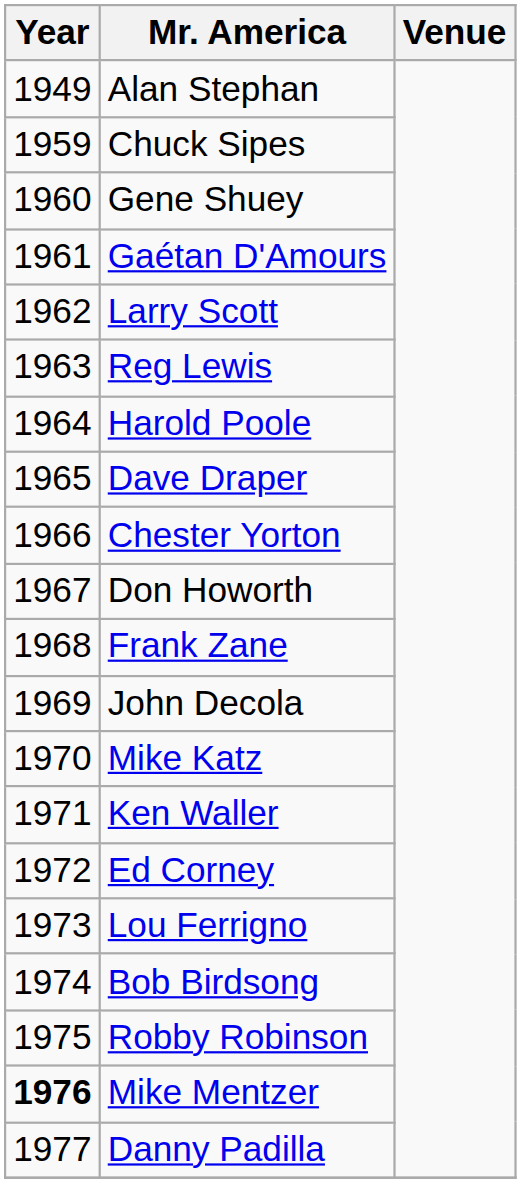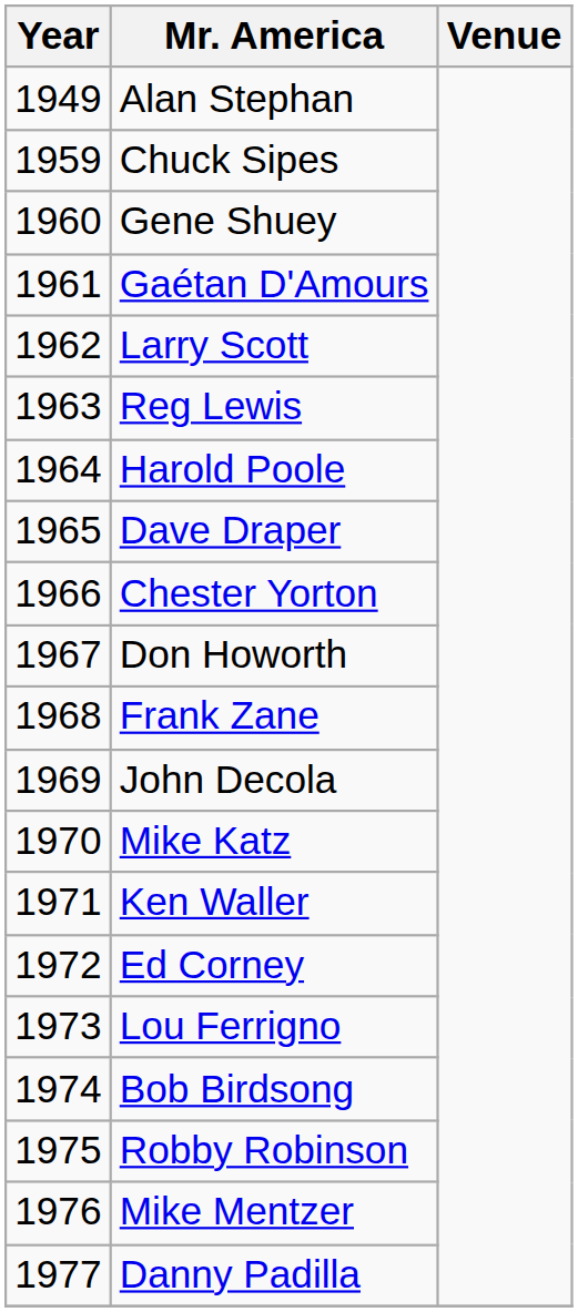Mike Mentzer | Year: bold -> normal
